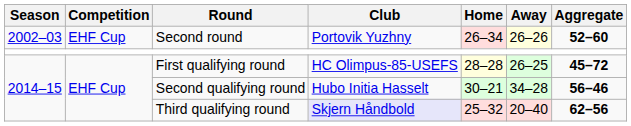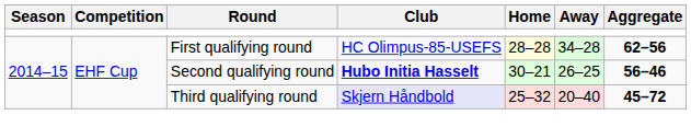- row: 2002–03 | EHF Cup | Second round | Portovik Yuzhny | 26–34 | 26–26 | 52–60
First qualifying round | Away: 26–25 -> 34–28
First qualifying round | Aggregate: 45–72 -> 62–56
Second qualifying round | Club: normal -> bold
Second qualifying round | Away: 34–28 -> 26–25
Third qualifying round | Aggregate: 62–56 -> 45–72
